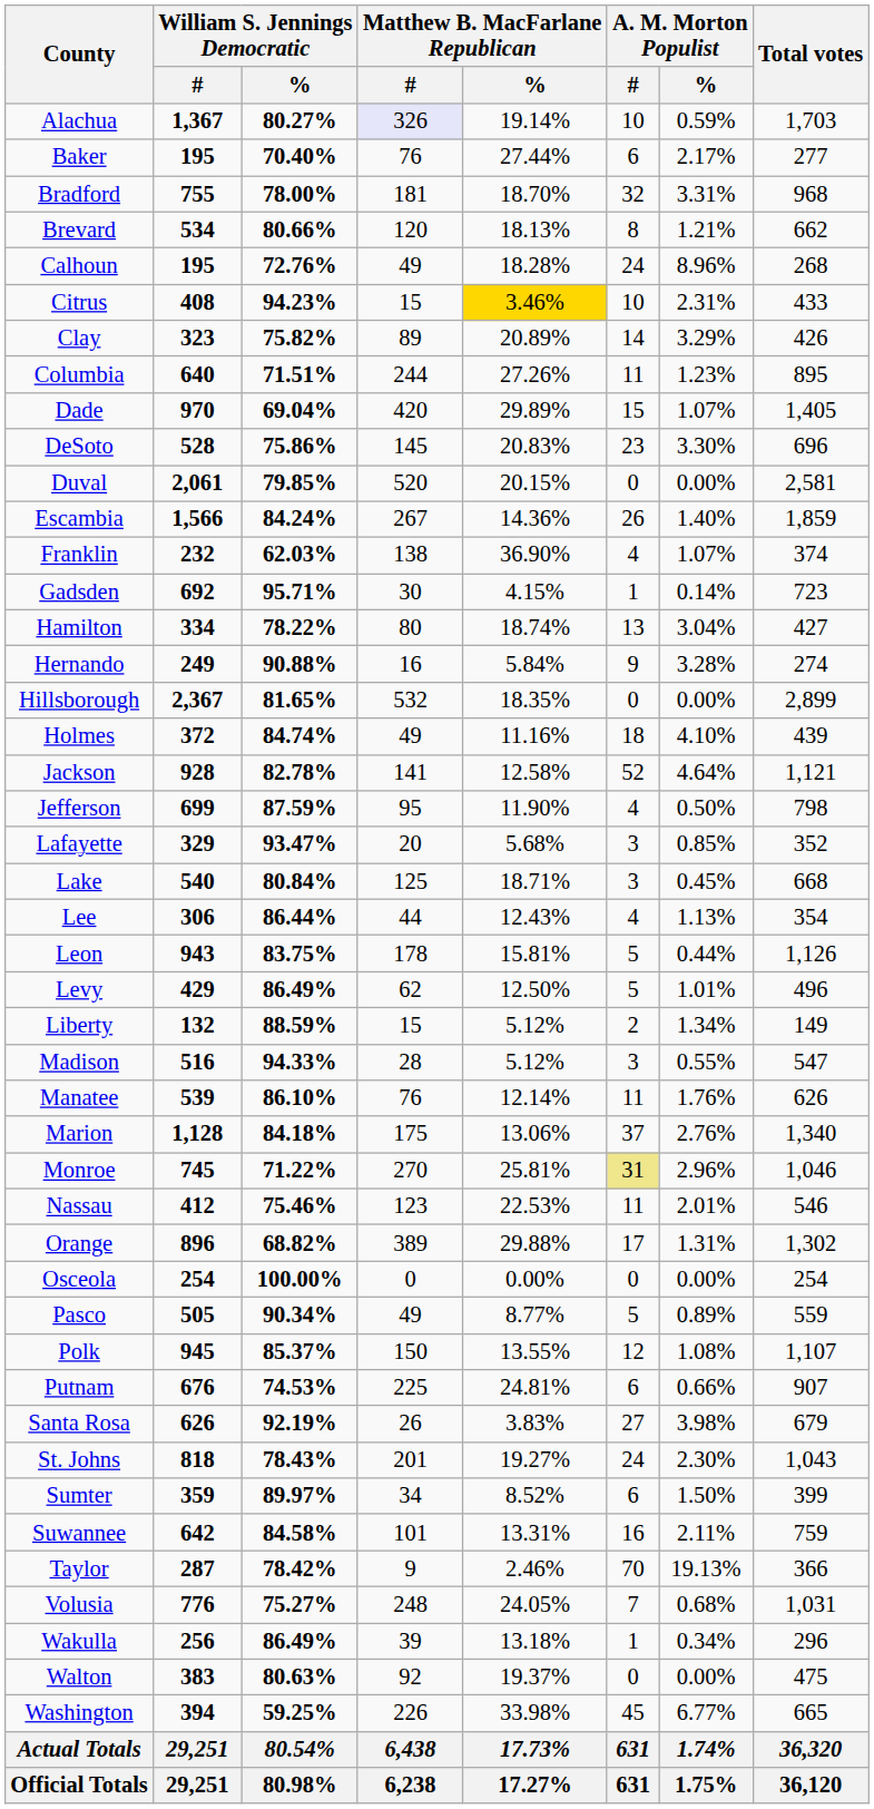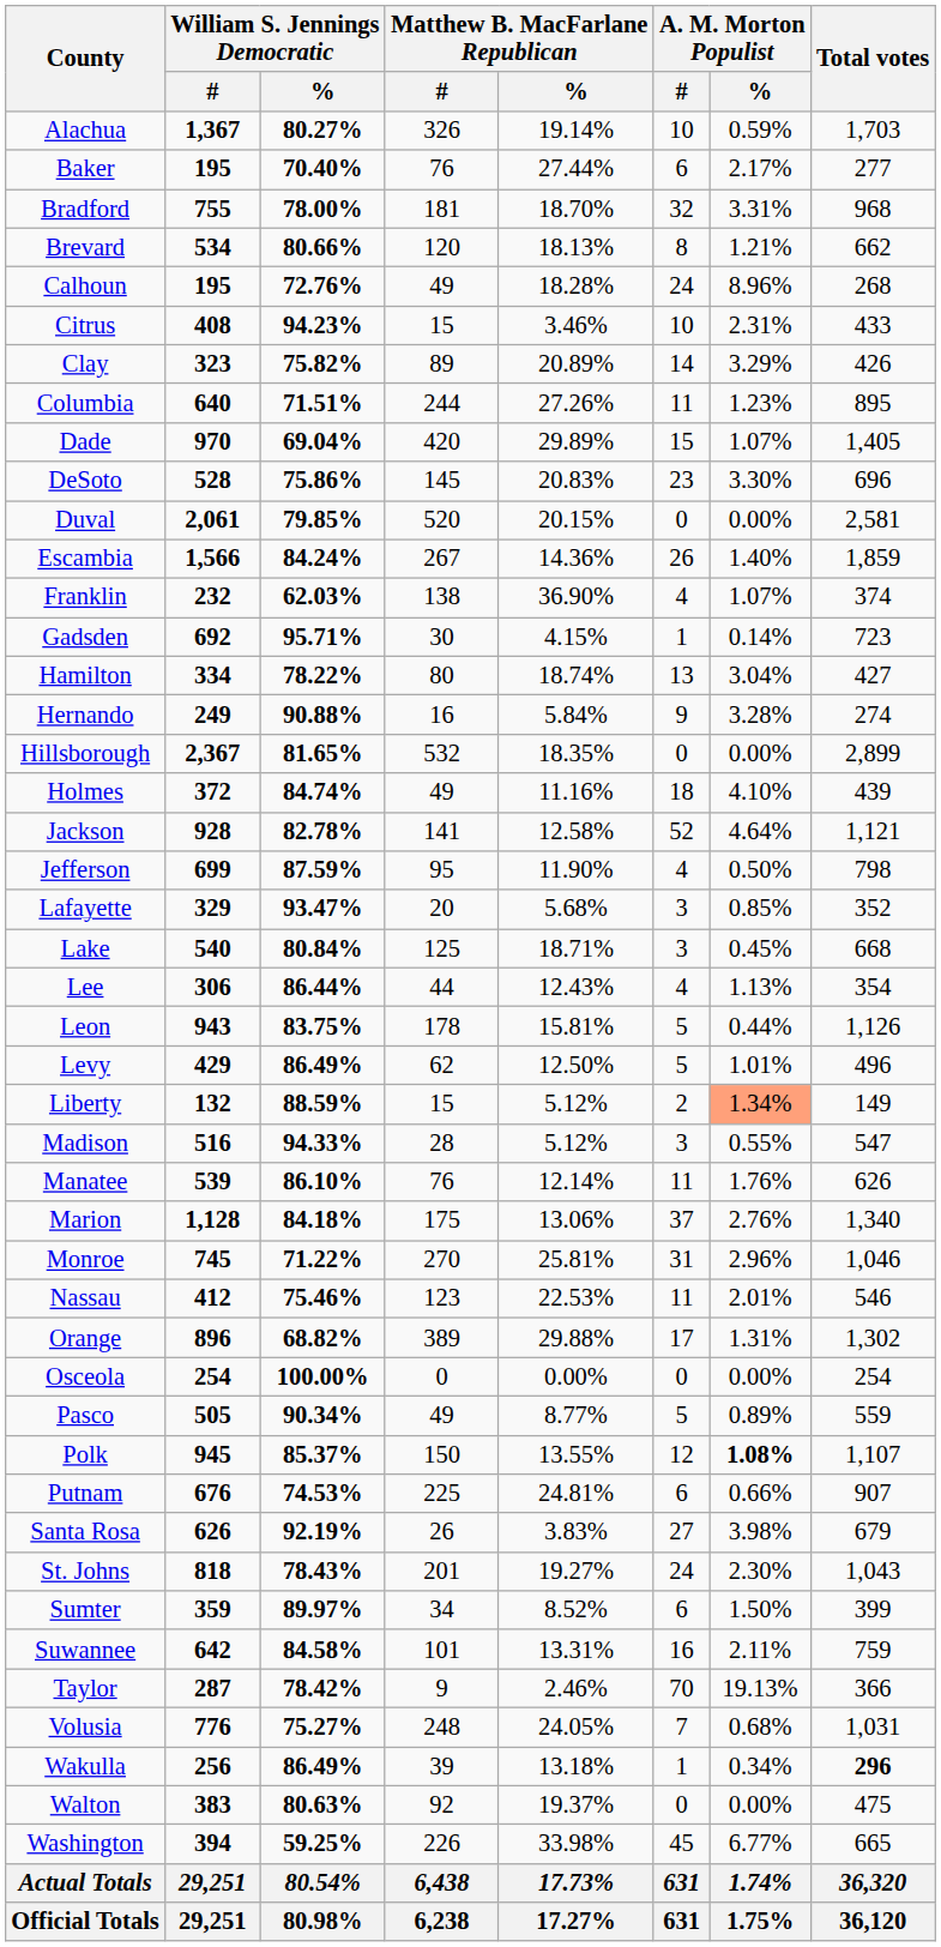Alachua | Matthew B. MacFarlane Republican / #: lavender background -> no background
Citrus | Matthew B. MacFarlane Republican / %: gold background -> no background
Liberty | A. M. Morton Populist / %: no background -> lightsalmon background
Monroe | A. M. Morton Populist / #: khaki background -> no background
Polk | A. M. Morton Populist / %: normal -> bold
Wakulla | Total votes: normal -> bold
